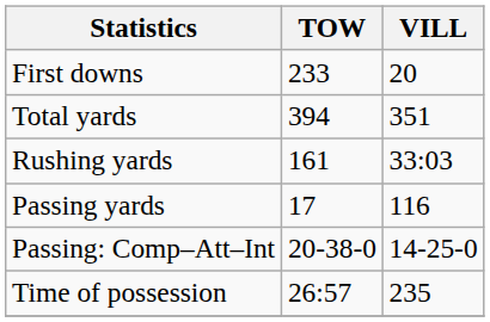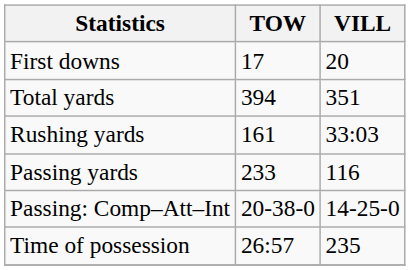First downs | TOW: 233 -> 17
Passing yards | TOW: 17 -> 233
